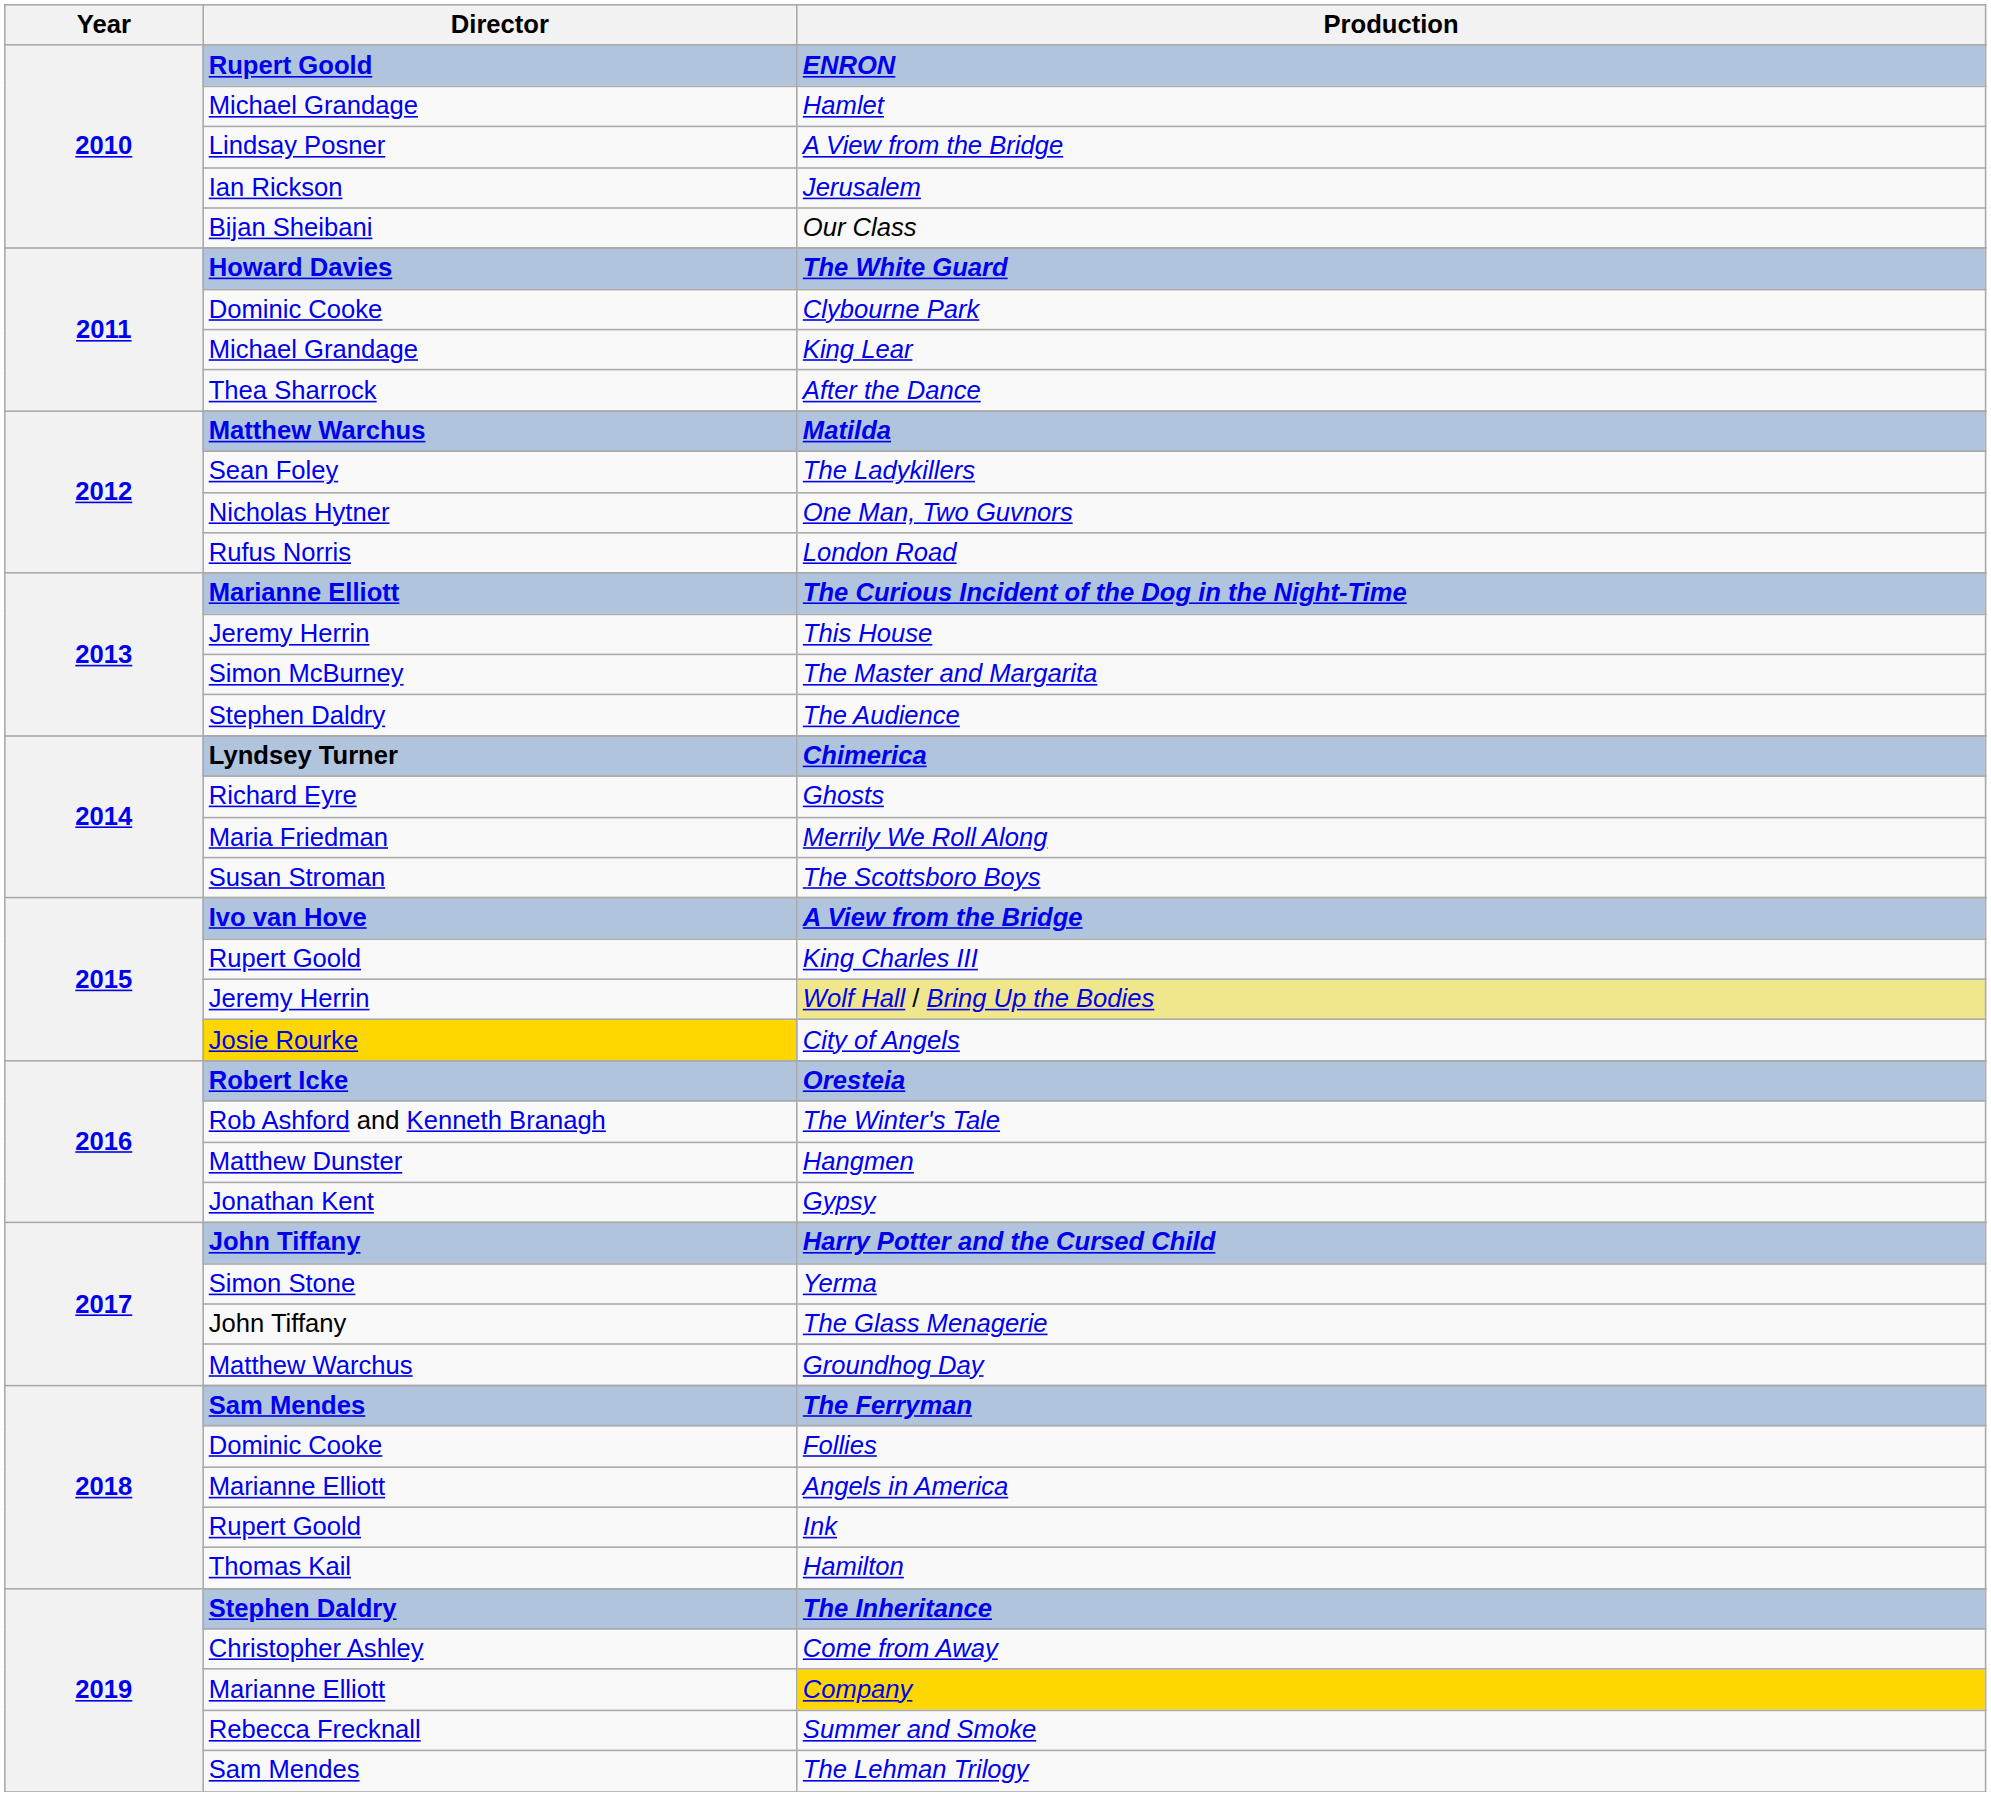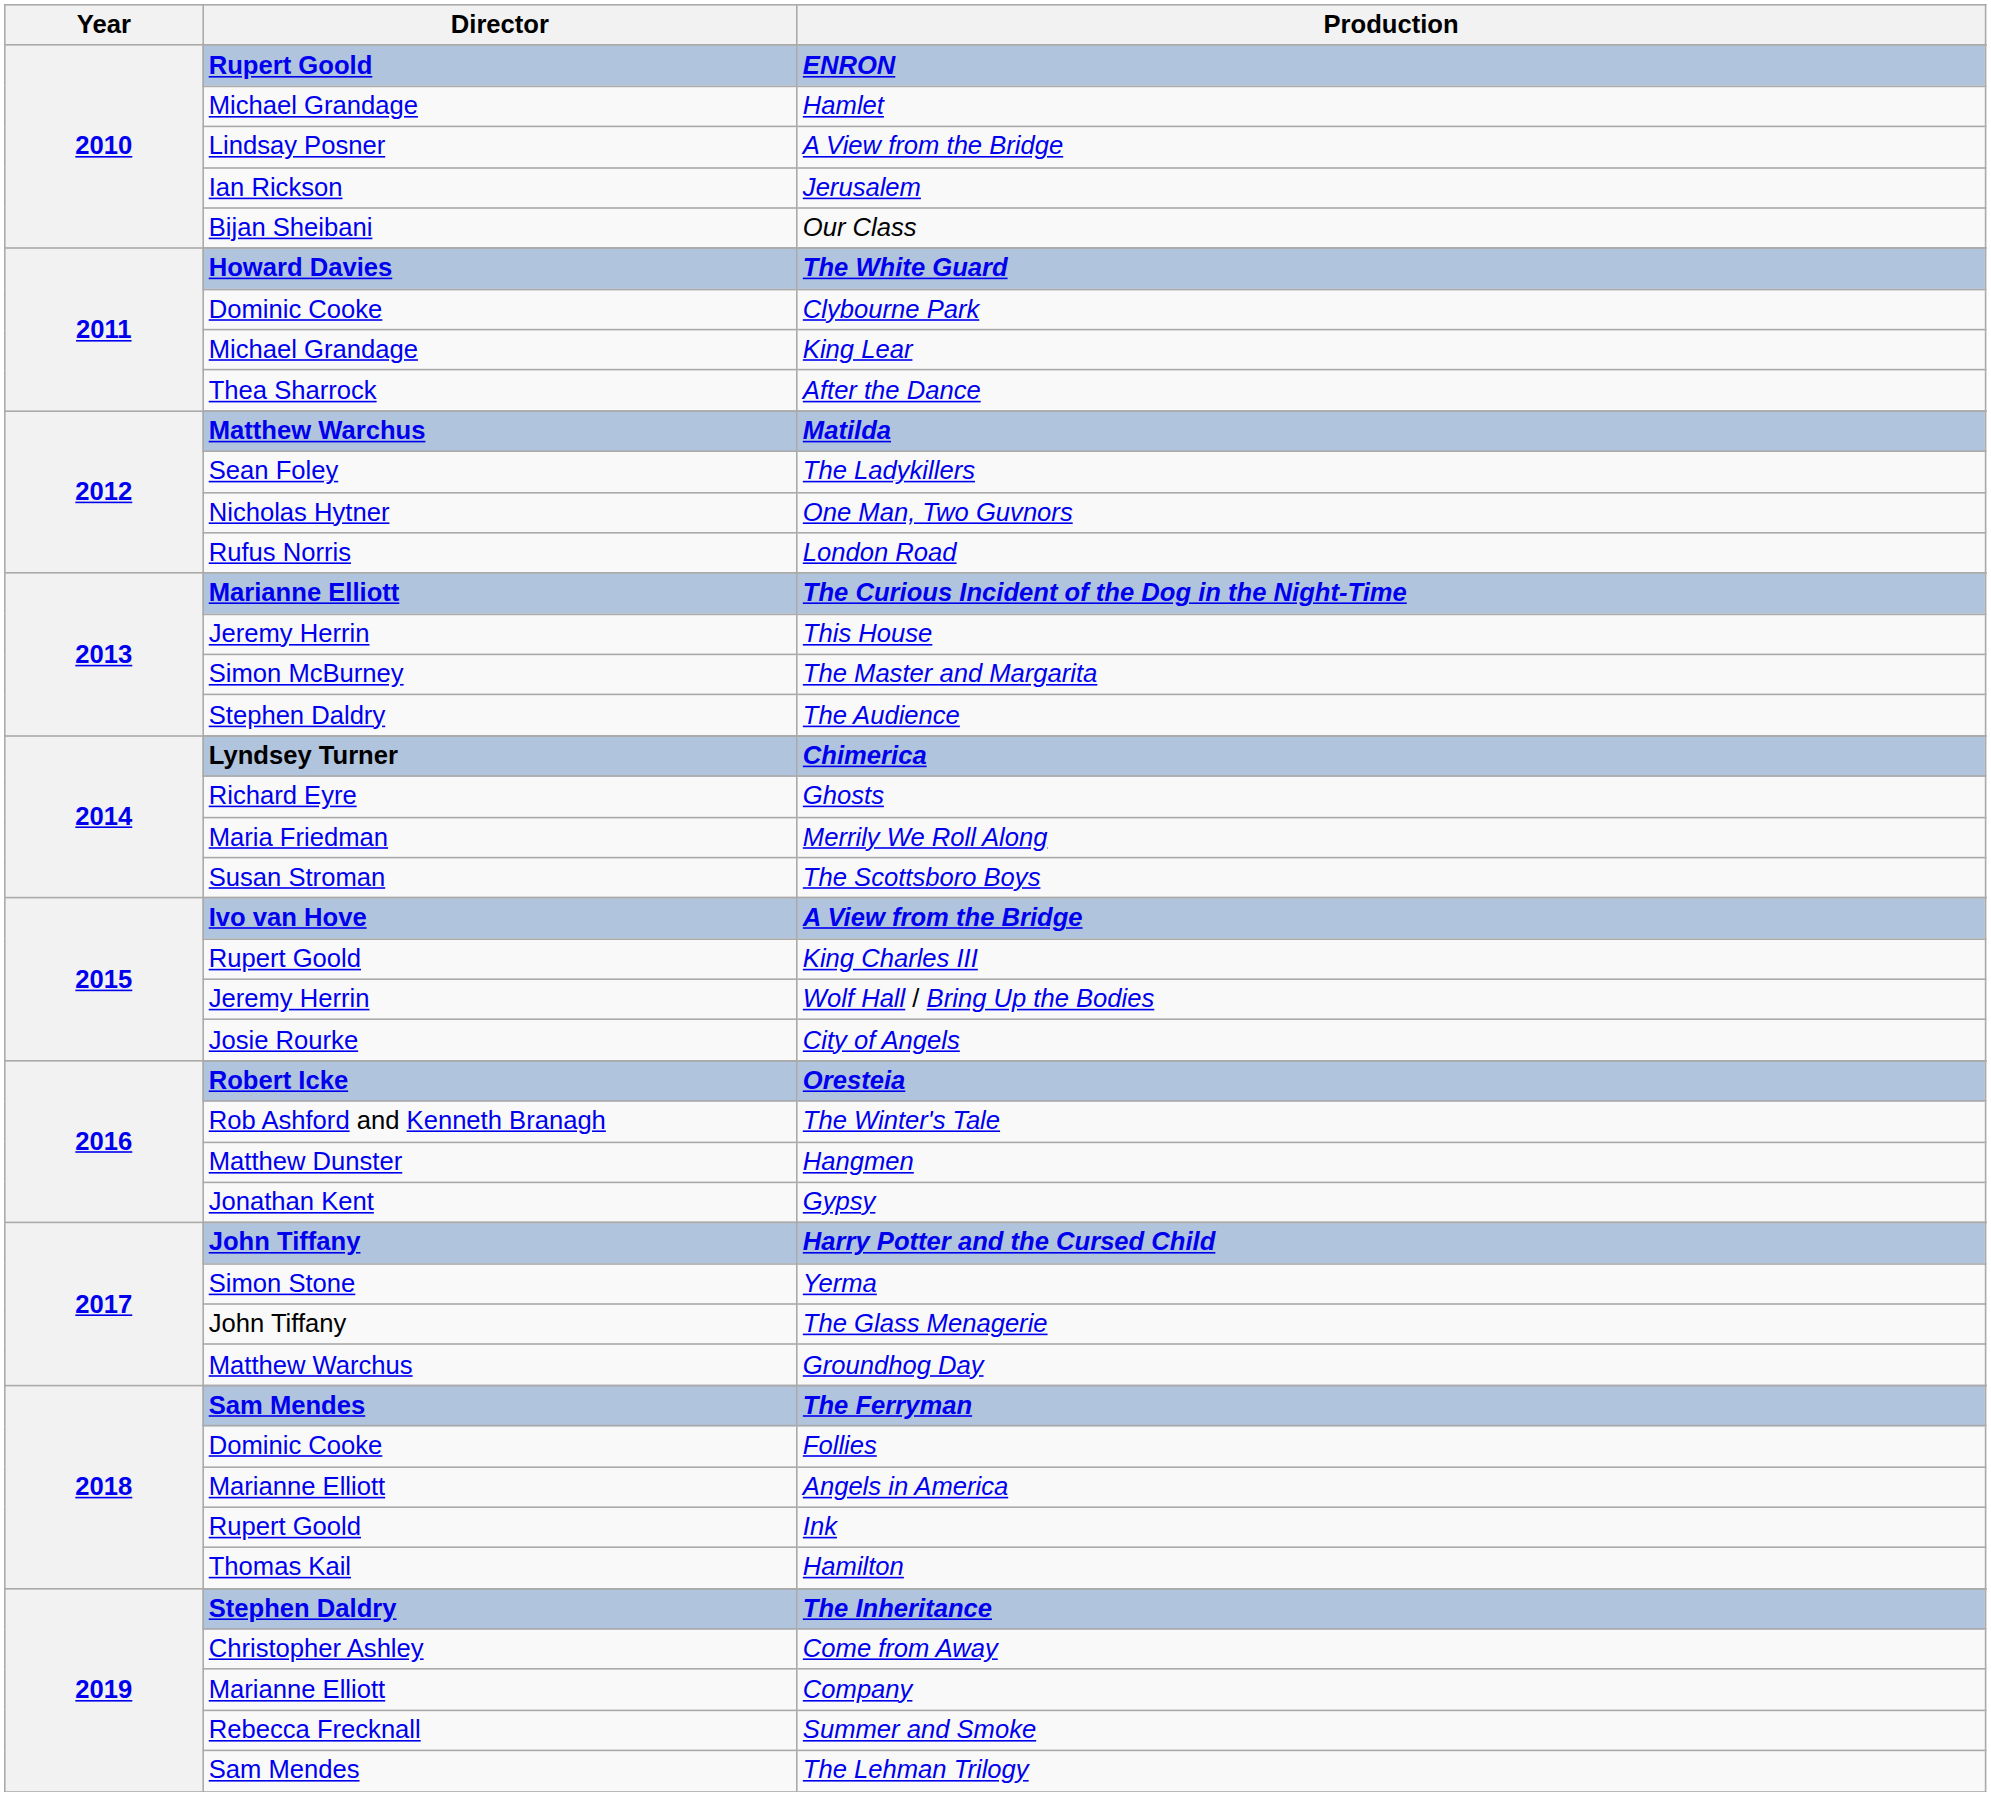Wolf Hall / Bring Up the Bodies | Production: khaki background -> no background
City of Angels | Director: gold background -> no background
Company | Production: gold background -> no background
